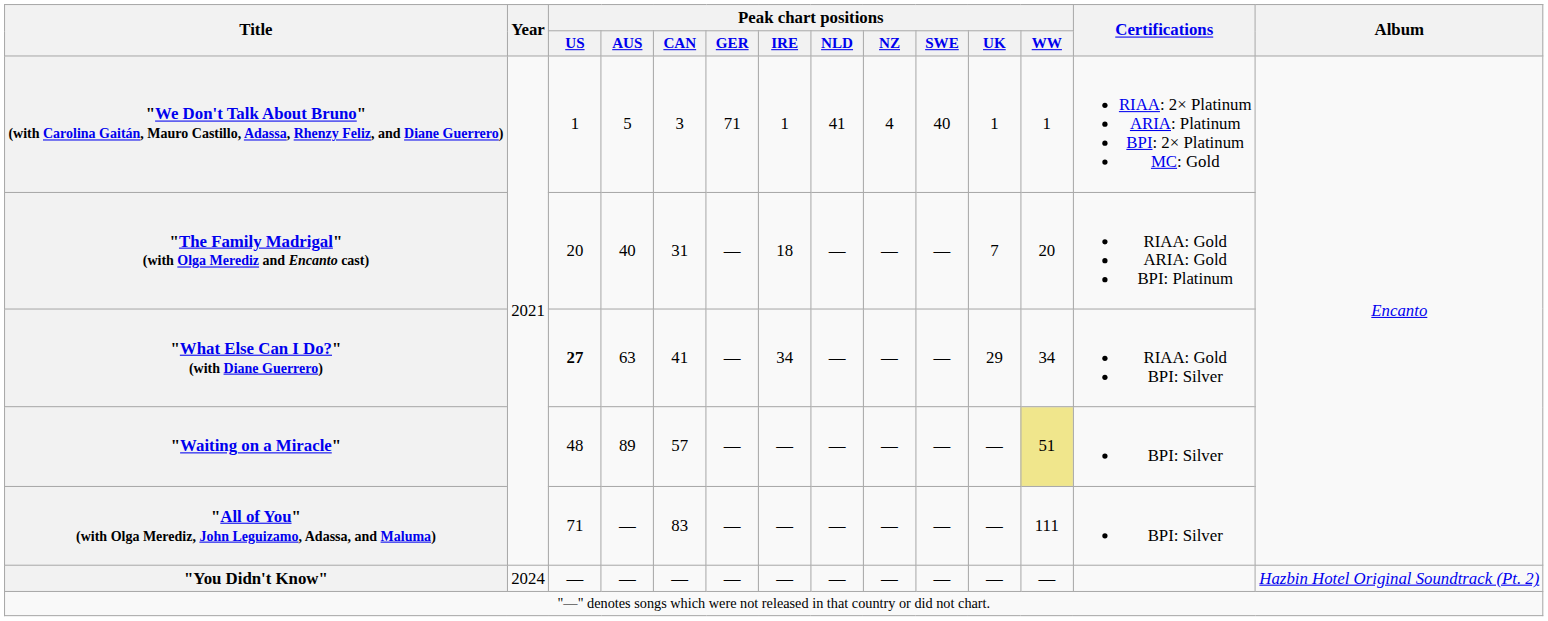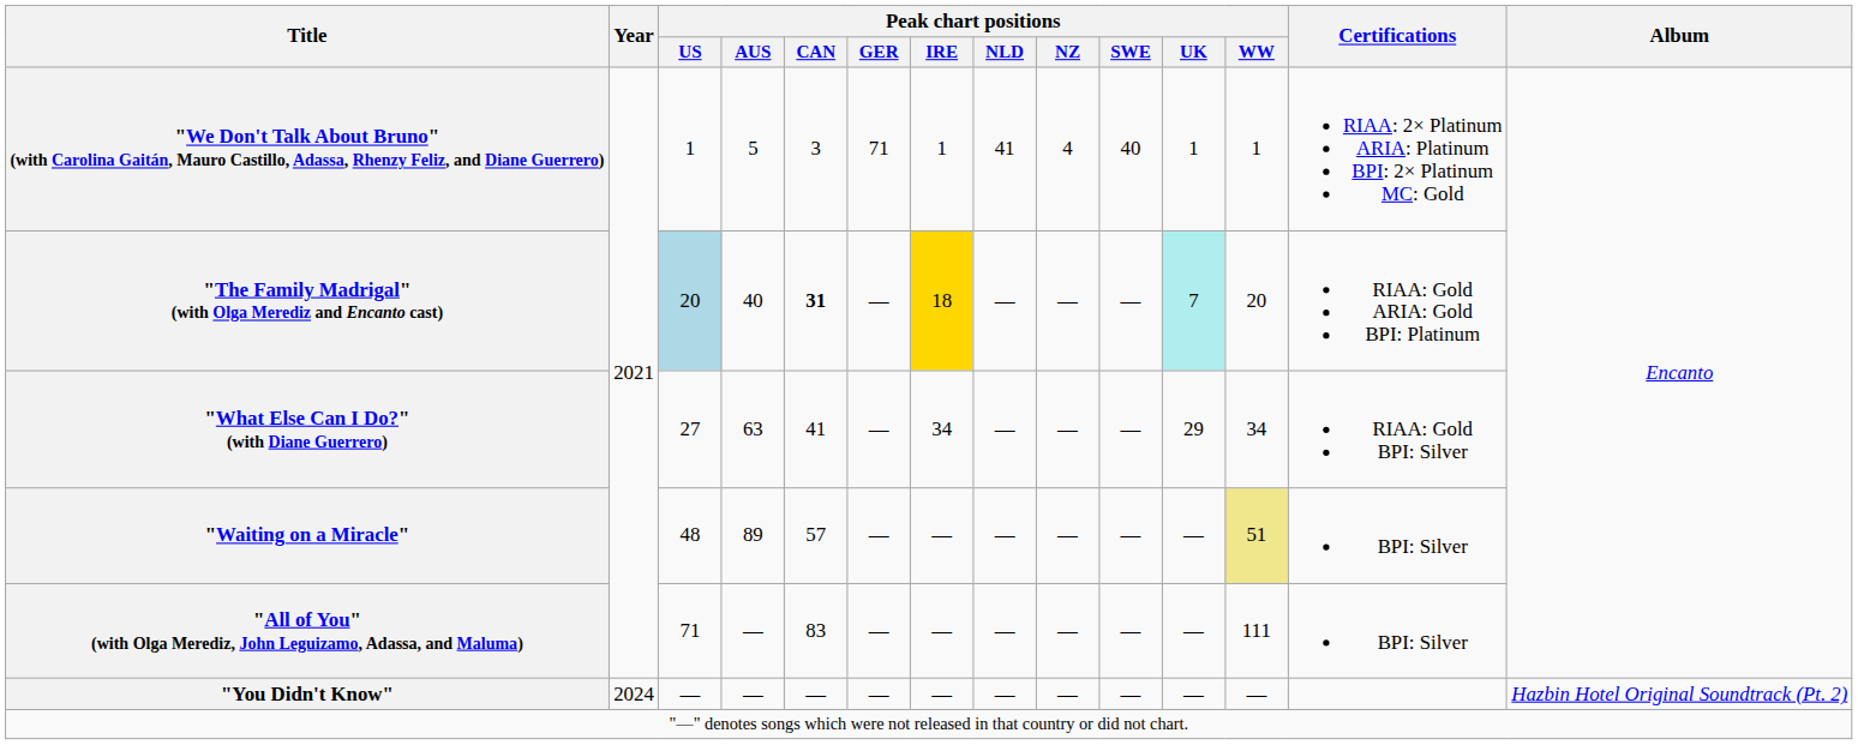"The Family Madrigal" (with Olga Merediz and Encanto cast) | Peak chart positions / US: no background -> lightblue background
"The Family Madrigal" (with Olga Merediz and Encanto cast) | Peak chart positions / CAN: normal -> bold
"The Family Madrigal" (with Olga Merediz and Encanto cast) | Peak chart positions / IRE: no background -> gold background
"The Family Madrigal" (with Olga Merediz and Encanto cast) | Peak chart positions / UK: no background -> paleturquoise background
"What Else Can I Do?" (with Diane Guerrero) | Peak chart positions / US: bold -> normal
